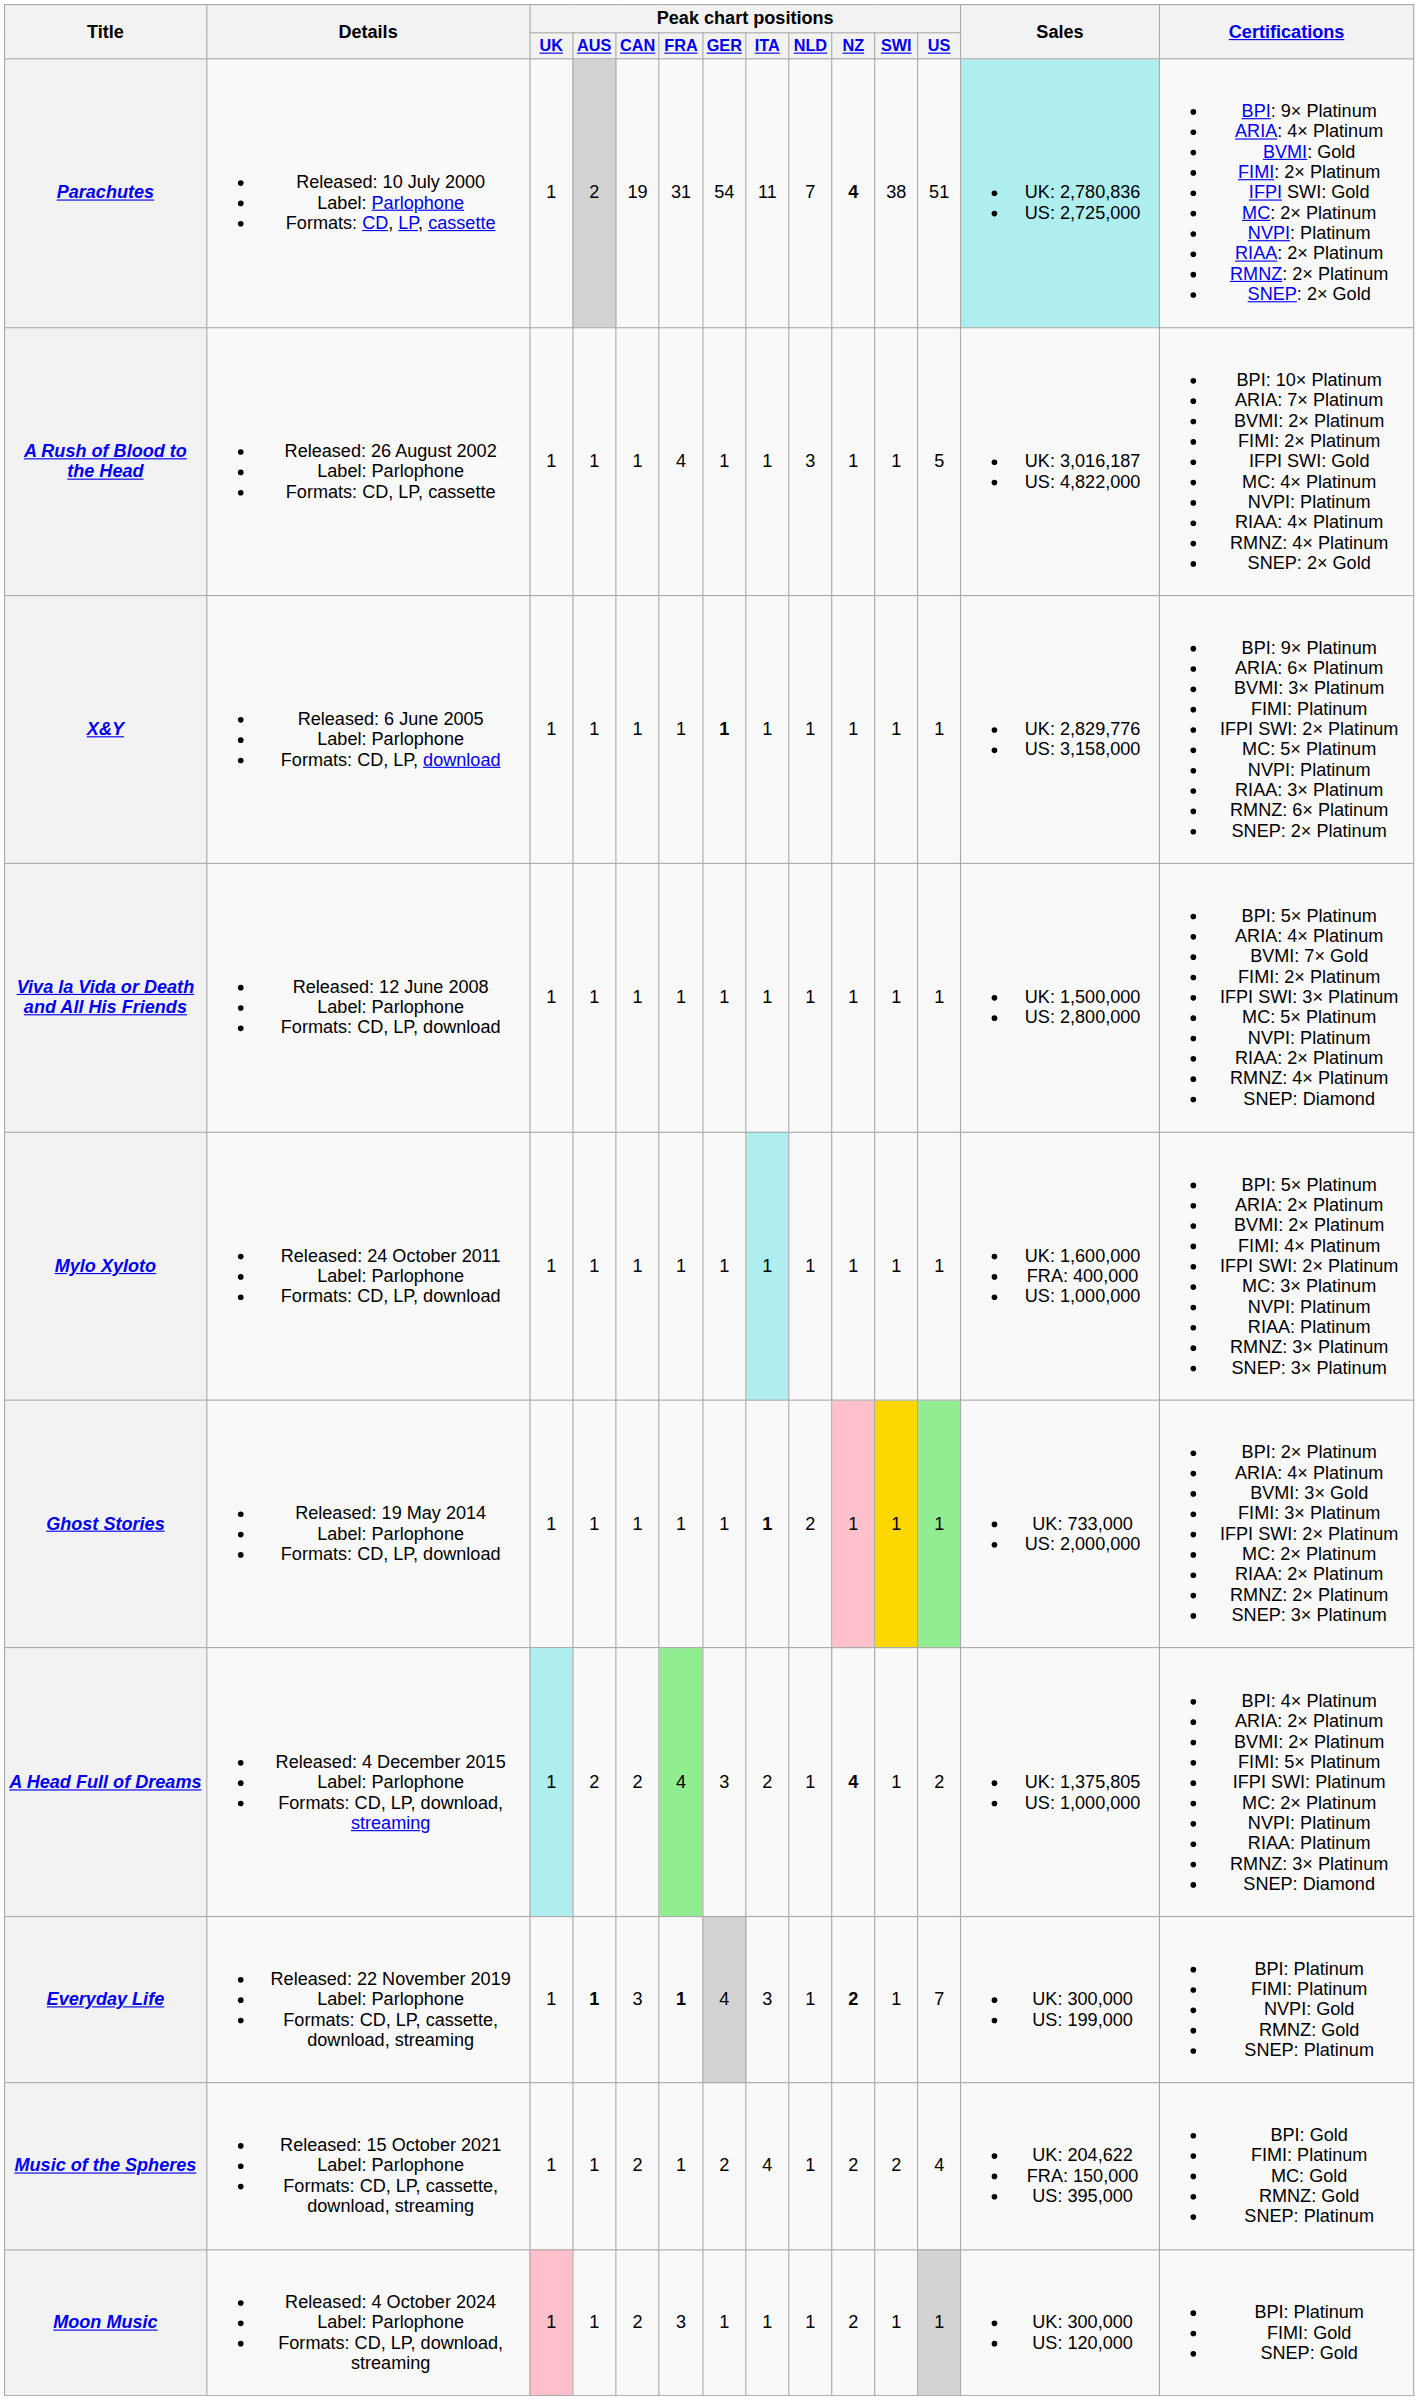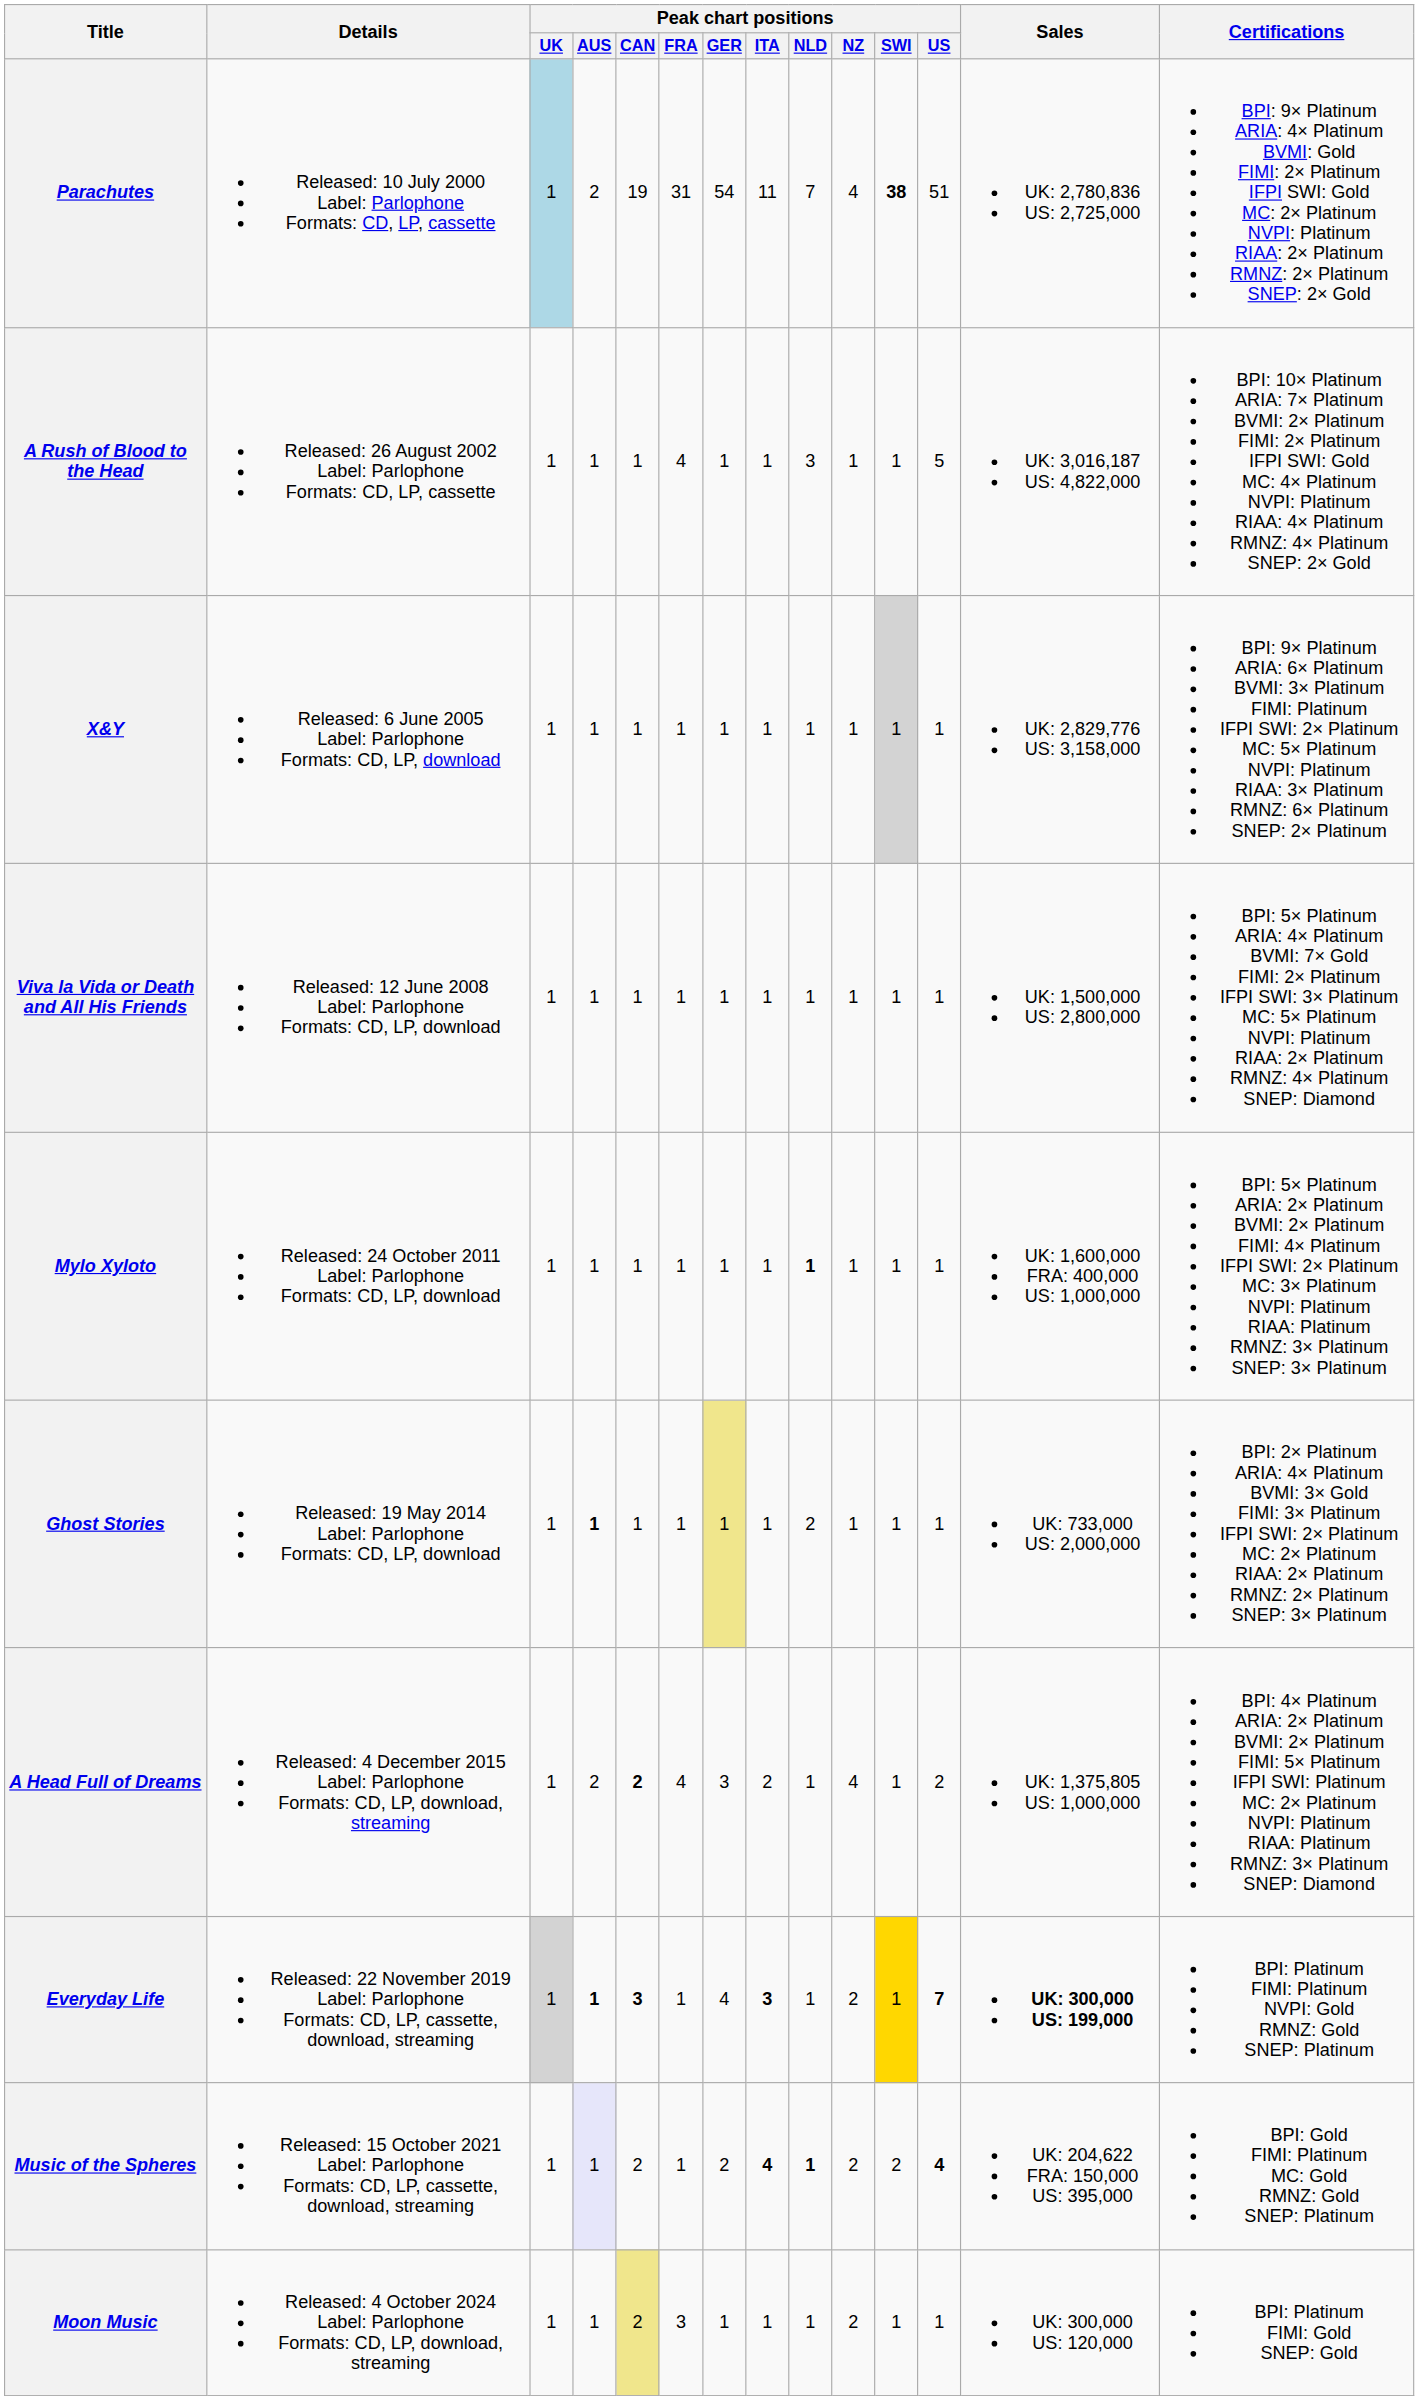Parachutes | Peak chart positions / UK: no background -> lightblue background
Parachutes | Peak chart positions / AUS: lightgrey background -> no background
Parachutes | Peak chart positions / NZ: bold -> normal
Parachutes | Peak chart positions / SWI: normal -> bold
Parachutes | Sales: paleturquoise background -> no background
X&Y | Peak chart positions / GER: bold -> normal
X&Y | Peak chart positions / SWI: no background -> lightgrey background
Mylo Xyloto | Peak chart positions / ITA: paleturquoise background -> no background
Mylo Xyloto | Peak chart positions / NLD: normal -> bold
Ghost Stories | Peak chart positions / AUS: normal -> bold
Ghost Stories | Peak chart positions / GER: no background -> khaki background
Ghost Stories | Peak chart positions / ITA: bold -> normal
Ghost Stories | Peak chart positions / NZ: pink background -> no background
Ghost Stories | Peak chart positions / SWI: gold background -> no background
Ghost Stories | Peak chart positions / US: lightgreen background -> no background
A Head Full of Dreams | Peak chart positions / UK: paleturquoise background -> no background
A Head Full of Dreams | Peak chart positions / CAN: normal -> bold
A Head Full of Dreams | Peak chart positions / FRA: lightgreen background -> no background
A Head Full of Dreams | Peak chart positions / NZ: bold -> normal
Everyday Life | Peak chart positions / UK: no background -> lightgrey background
Everyday Life | Peak chart positions / CAN: normal -> bold
Everyday Life | Peak chart positions / FRA: bold -> normal
Everyday Life | Peak chart positions / GER: lightgrey background -> no background
Everyday Life | Peak chart positions / ITA: normal -> bold
Everyday Life | Peak chart positions / NZ: bold -> normal
Everyday Life | Peak chart positions / SWI: no background -> gold background
Everyday Life | Peak chart positions / US: normal -> bold
Everyday Life | Sales: normal -> bold
Music of the Spheres | Peak chart positions / AUS: no background -> lavender background
Music of the Spheres | Peak chart positions / ITA: normal -> bold
Music of the Spheres | Peak chart positions / NLD: normal -> bold
Music of the Spheres | Peak chart positions / US: normal -> bold
Moon Music | Peak chart positions / UK: pink background -> no background
Moon Music | Peak chart positions / CAN: no background -> khaki background
Moon Music | Peak chart positions / US: lightgrey background -> no background
